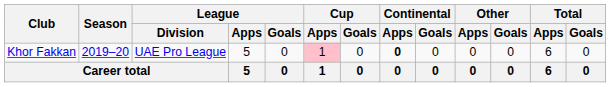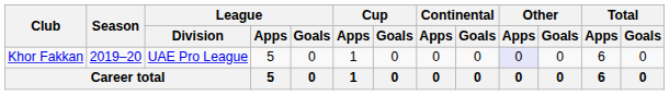Khor Fakkan | Cup / Apps: pink background -> no background
Khor Fakkan | Continental / Apps: bold -> normal
Khor Fakkan | Other / Apps: no background -> lavender background
